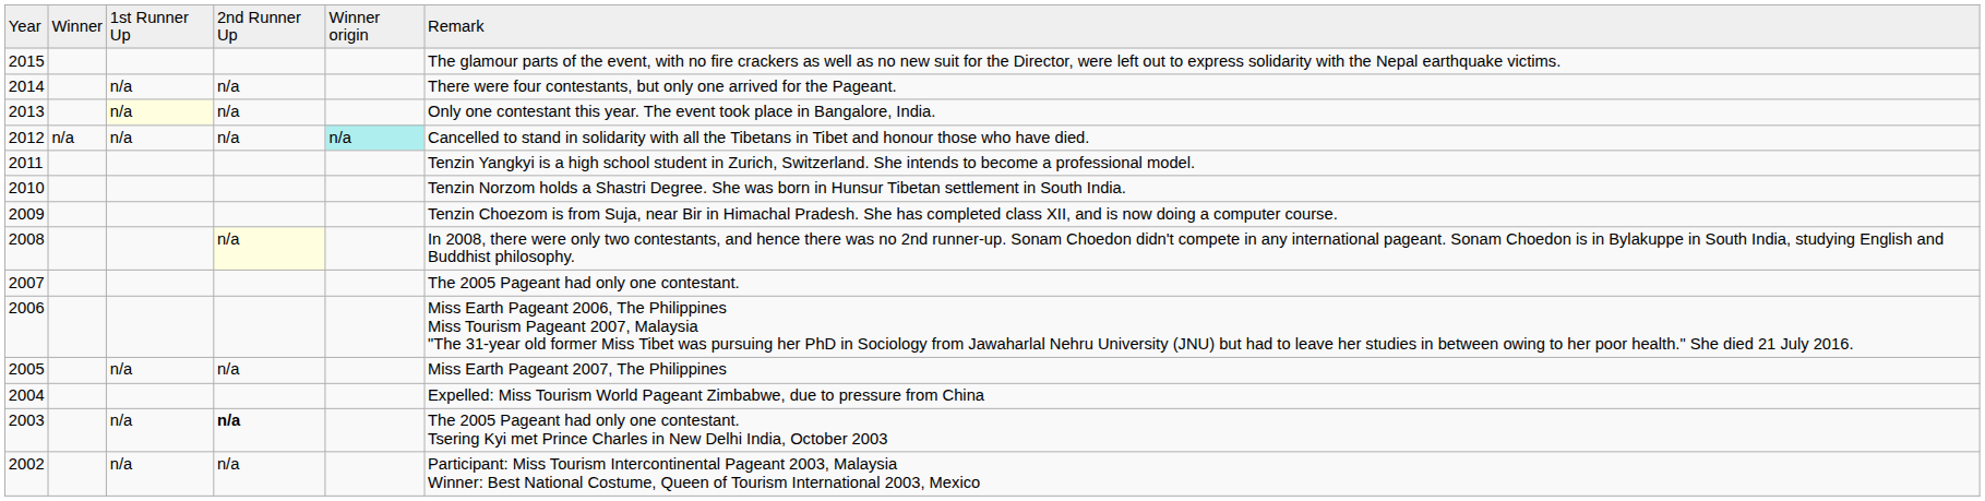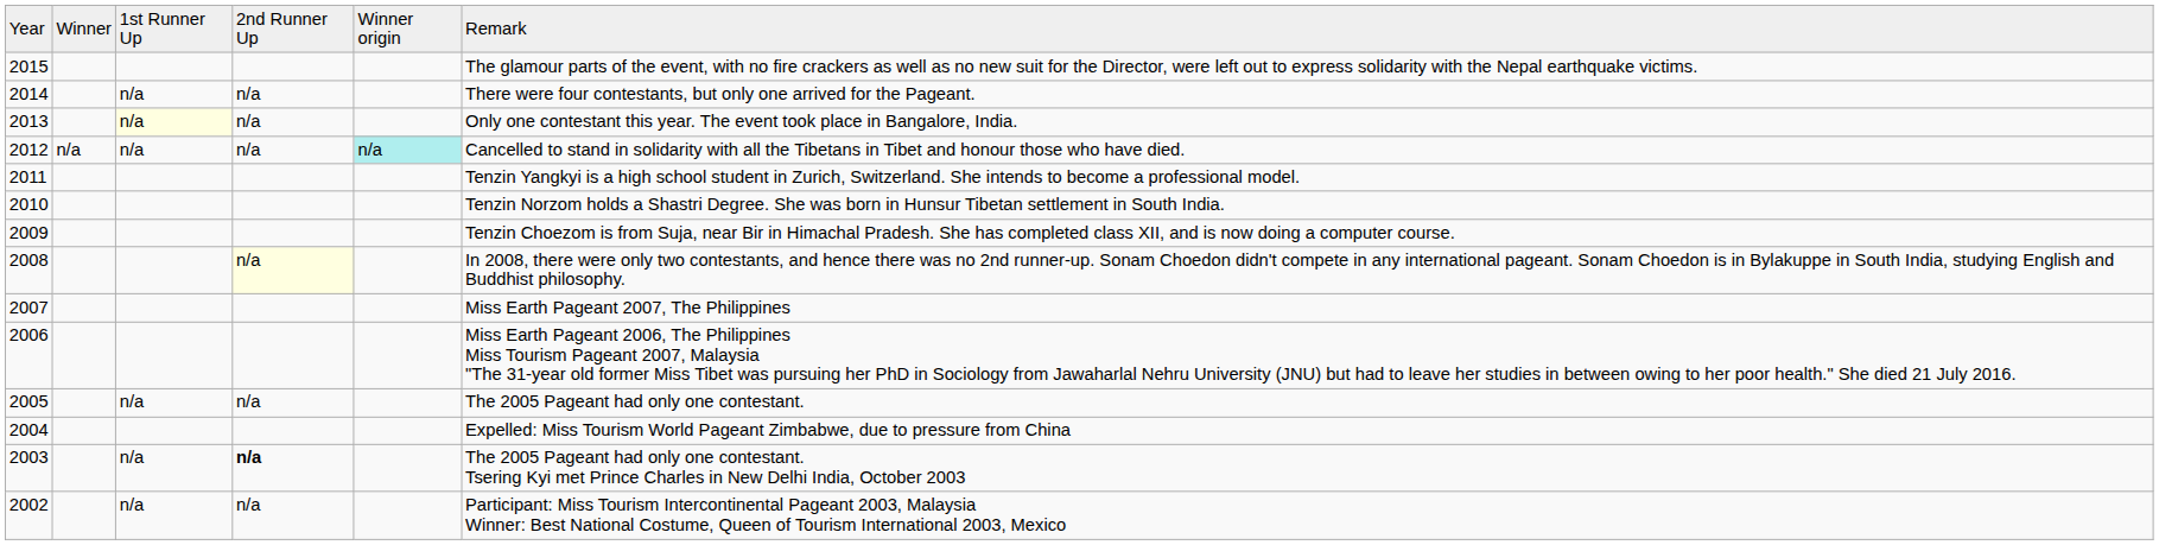2007 | column 6: The 2005 Pageant had only one contestant. -> Miss Earth Pageant 2007, The Philippines
2005 | column 6: Miss Earth Pageant 2007, The Philippines -> The 2005 Pageant had only one contestant.
